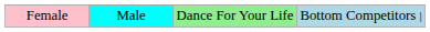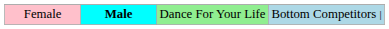Female | column 2: normal -> bold
